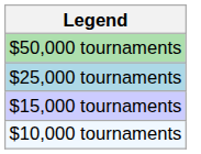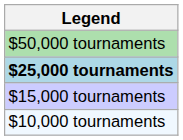row 3 | column 1: normal -> bold
